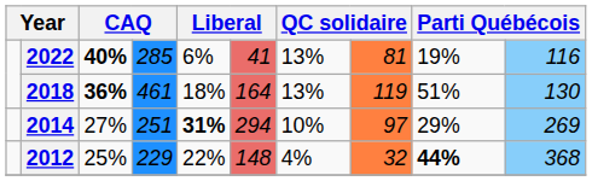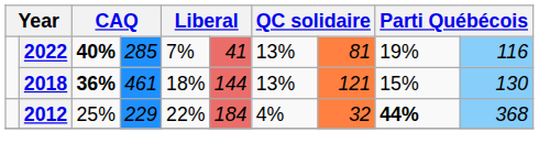2022 | column 5: 6% -> 7%
2018 | column 6: 164 -> 144
2018 | column 8: 119 -> 121
2018 | column 9: 51% -> 15%
- row: 2014 | 27% | 251 | 31% | 294 | 10% | 97 | 29% | 269
2012 | column 6: 148 -> 184
